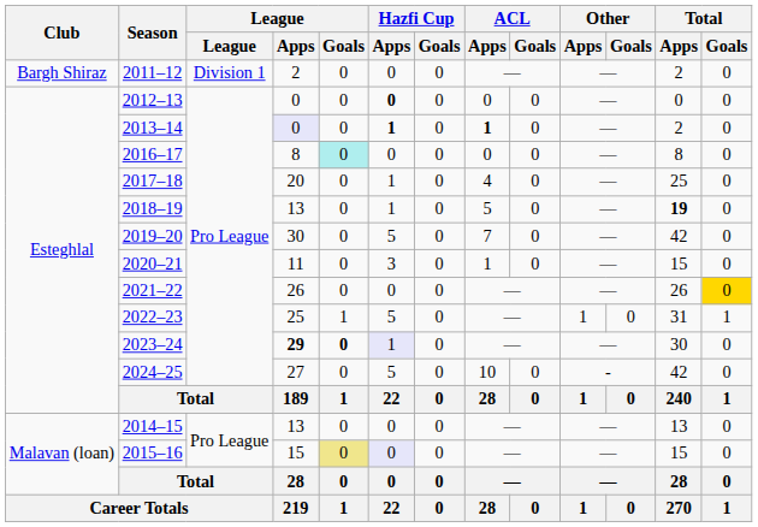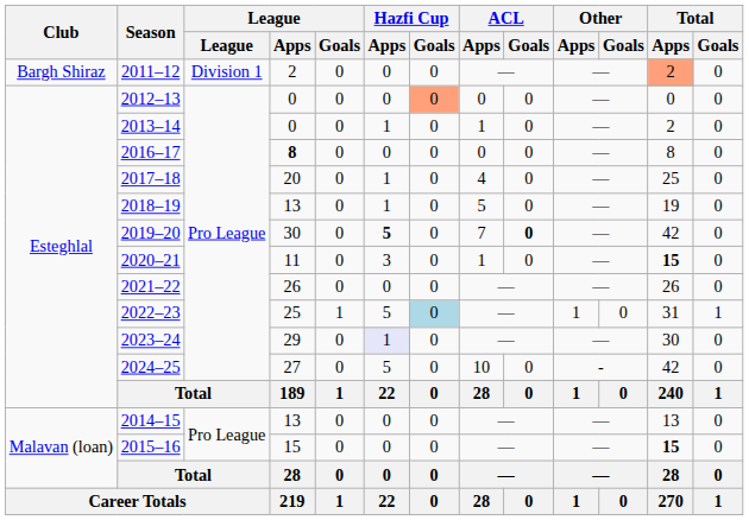2011–12 | Total / Apps: no background -> lightsalmon background
2012–13 | Hazfi Cup / Apps: bold -> normal
2012–13 | Hazfi Cup / Goals: no background -> lightsalmon background
2013–14 | League / Apps: lavender background -> no background
2013–14 | Hazfi Cup / Apps: bold -> normal
2013–14 | ACL / Apps: bold -> normal
2016–17 | League / Apps: normal -> bold
2016–17 | League / Goals: paleturquoise background -> no background
2018–19 | Total / Apps: bold -> normal
2019–20 | Hazfi Cup / Apps: normal -> bold
2019–20 | ACL / Goals: normal -> bold
2020–21 | Total / Apps: normal -> bold
2021–22 | Total / Goals: gold background -> no background
2022–23 | Hazfi Cup / Goals: no background -> lightblue background
2023–24 | League / Apps: bold -> normal
2023–24 | League / Goals: bold -> normal
2015–16 | League / Goals: khaki background -> no background
2015–16 | Hazfi Cup / Apps: lavender background -> no background
2015–16 | Total / Apps: normal -> bold
